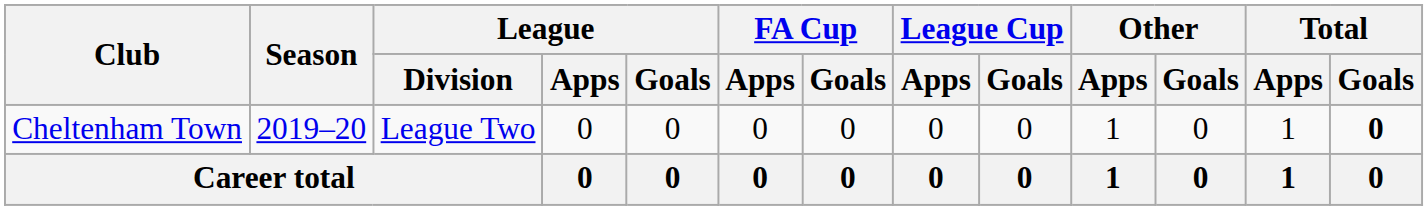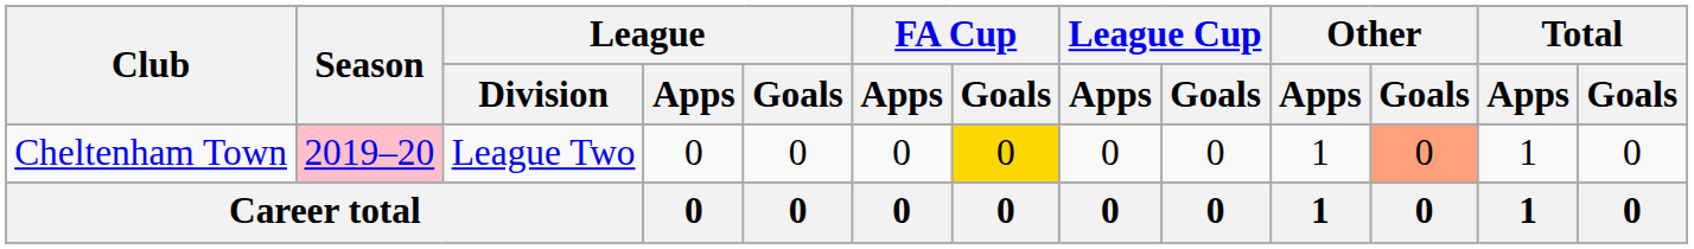Cheltenham Town | Season: no background -> pink background
Cheltenham Town | FA Cup / Goals: no background -> gold background
Cheltenham Town | Other / Goals: no background -> lightsalmon background
Cheltenham Town | Total / Goals: bold -> normal
